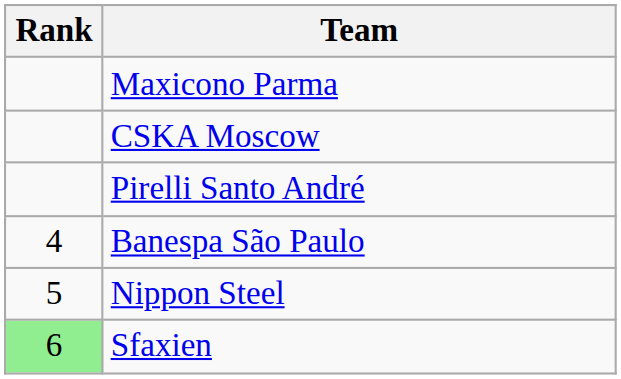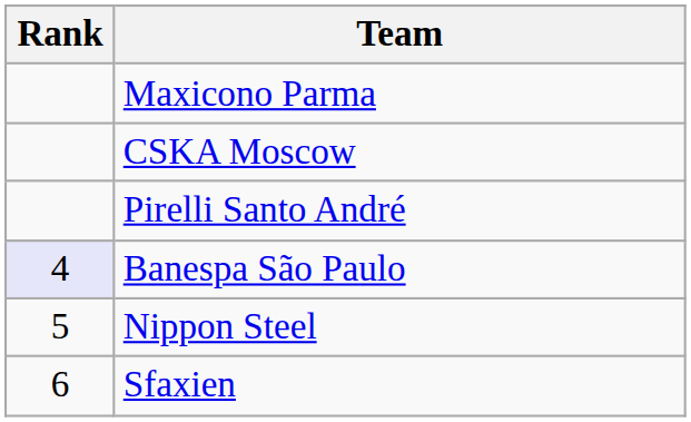Banespa São Paulo | Rank: no background -> lavender background
Sfaxien | Rank: lightgreen background -> no background
